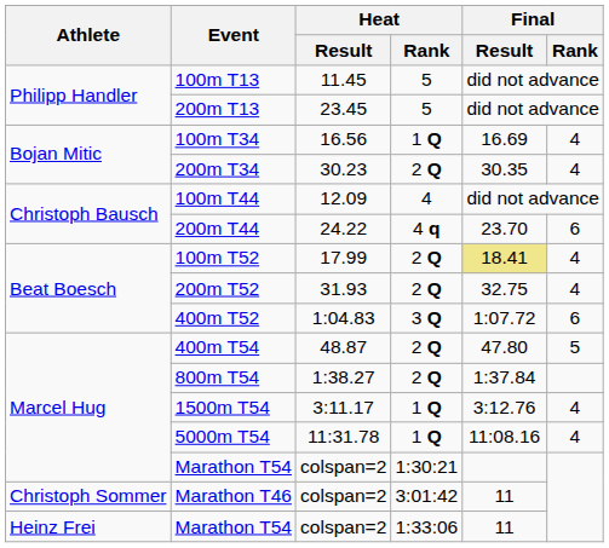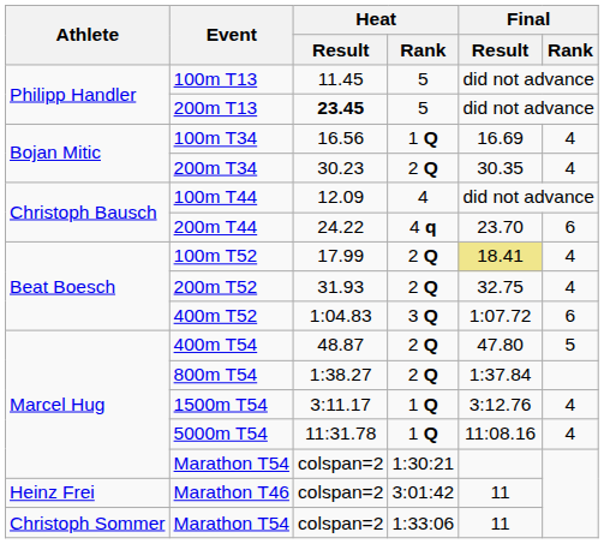200m T13 | Heat / Result: normal -> bold
Marathon T46 | Athlete: Christoph Sommer -> Heinz Frei
Marathon T54 / 1:33:06 | Athlete: Heinz Frei -> Christoph Sommer
